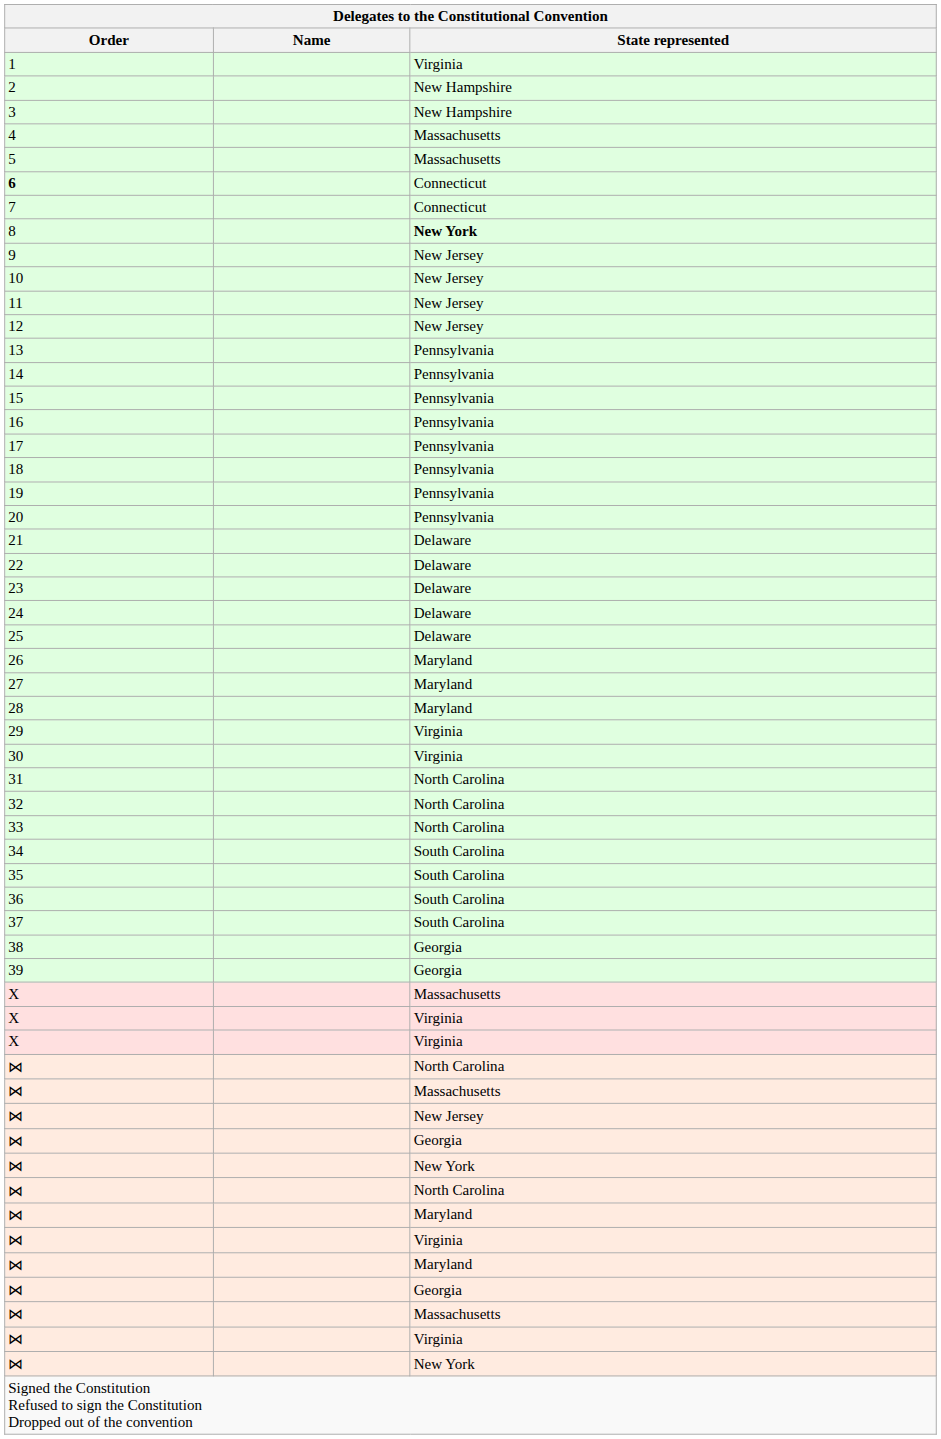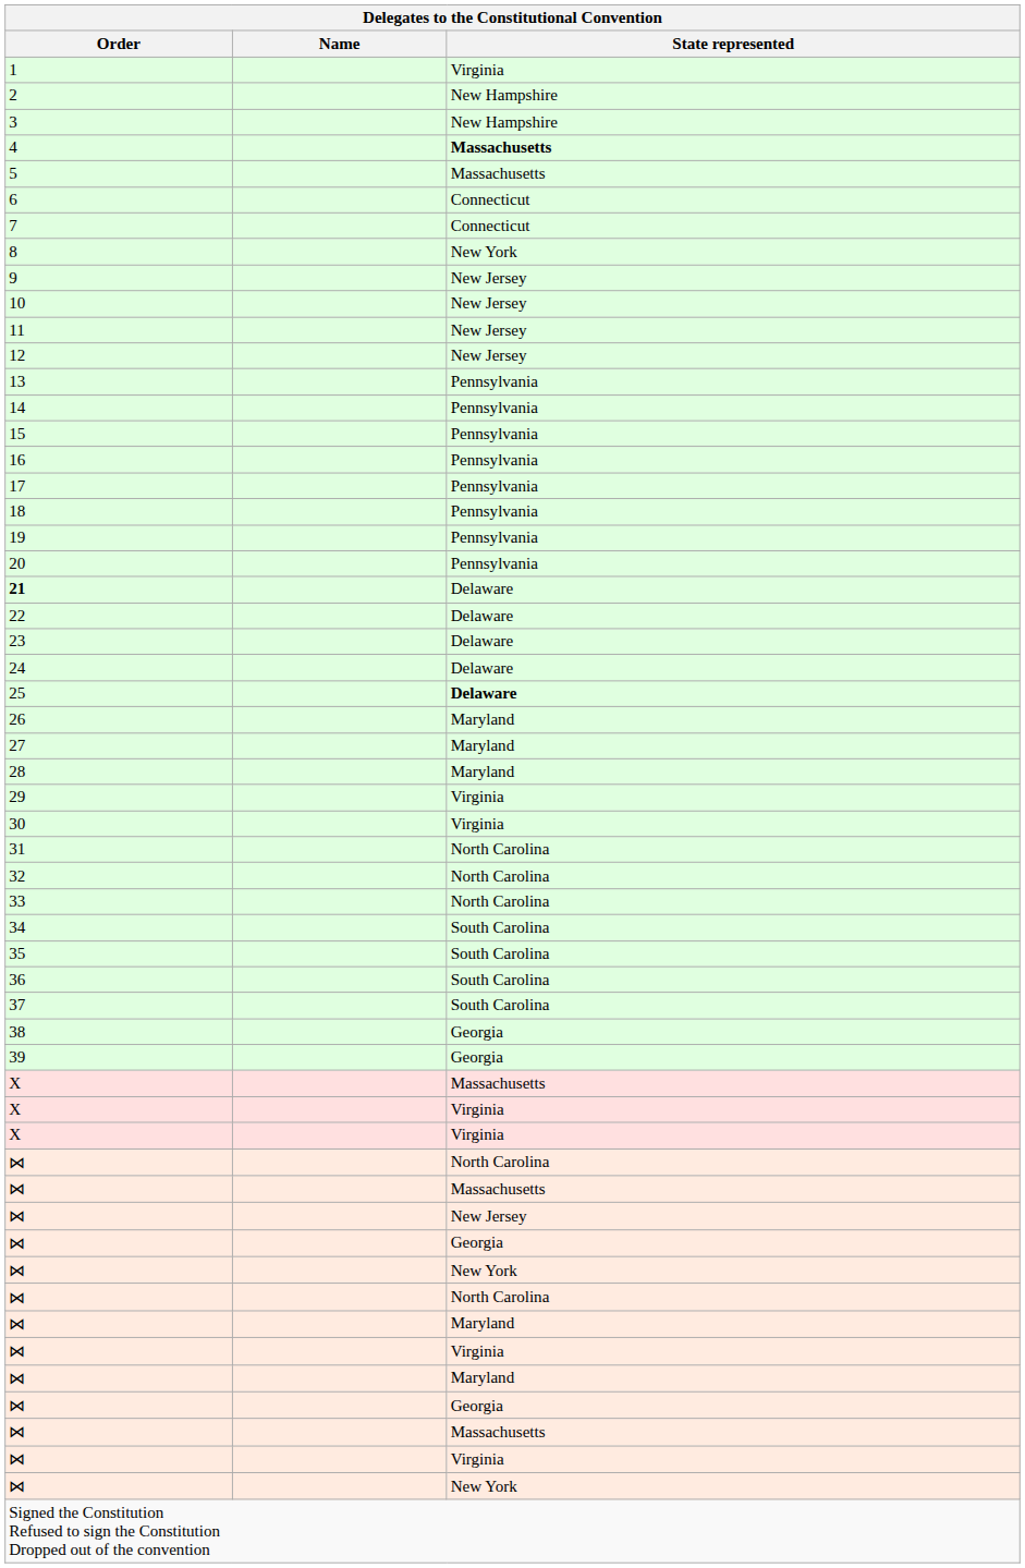4 | State represented: normal -> bold
6 | Order: bold -> normal
8 | State represented: bold -> normal
21 | Order: normal -> bold
25 | State represented: normal -> bold
